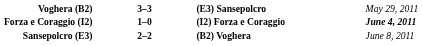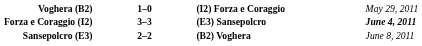Voghera (B2) | column 2: 3–3 -> 1–0
Voghera (B2) | column 3: (E3) Sansepolcro -> (I2) Forza e Coraggio
Forza e Coraggio (I2) | column 2: 1–0 -> 3–3
Forza e Coraggio (I2) | column 3: (I2) Forza e Coraggio -> (E3) Sansepolcro
